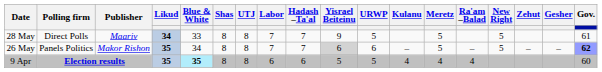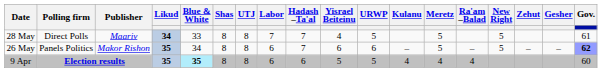28 May | Yisrael Beiteinu: 9 -> 4
26 May | Labor: 7 -> 6
26 May | Yisrael Beiteinu: lightgrey background -> no background
